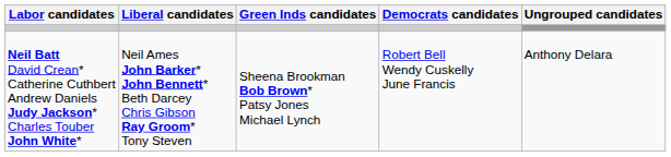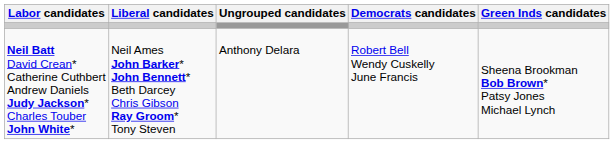columns swapped: Green Inds candidates <-> Ungrouped candidates
